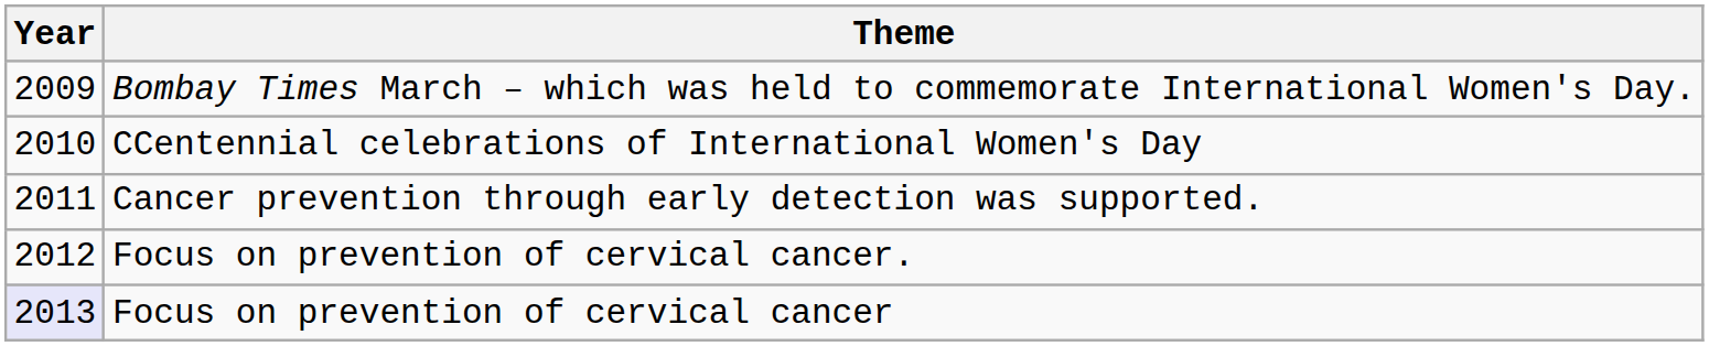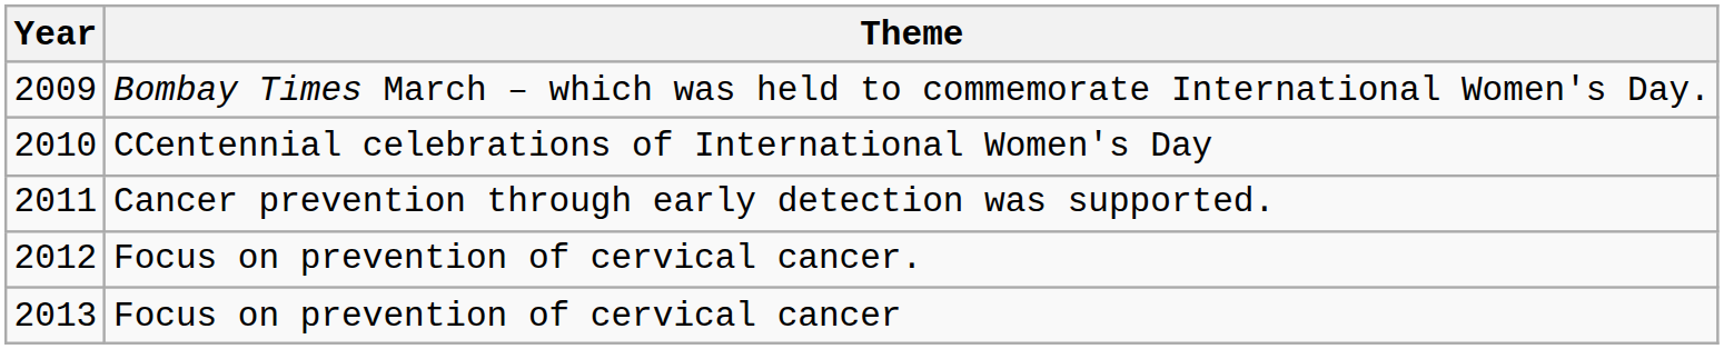Focus on prevention of cervical cancer | Year: lavender background -> no background
